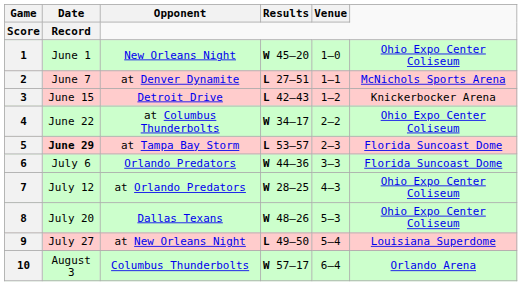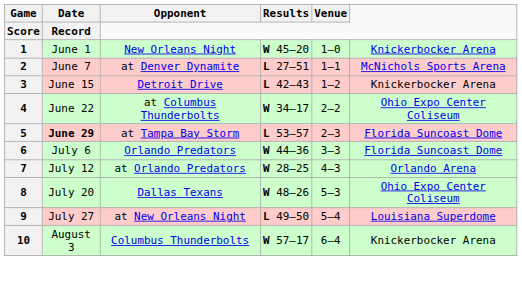1 | column 6: Ohio Expo Center Coliseum -> Knickerbocker Arena
7 | column 6: Ohio Expo Center Coliseum -> Orlando Arena
10 | column 6: Orlando Arena -> Knickerbocker Arena
